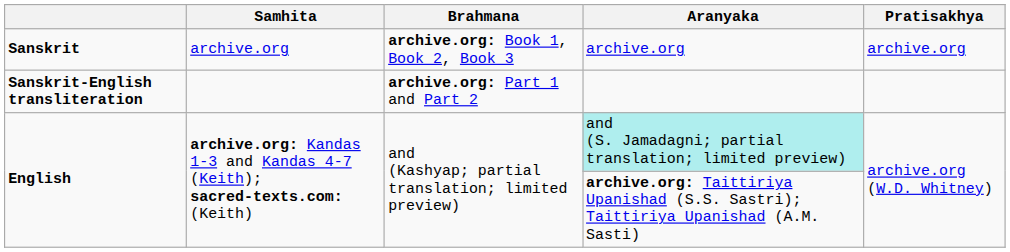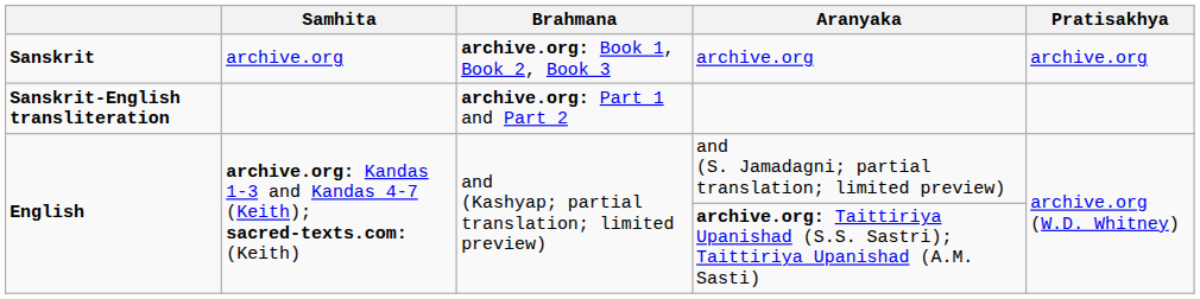and (S. Jamadagni; partial translation; limited preview) | Aranyaka: paleturquoise background -> no background
